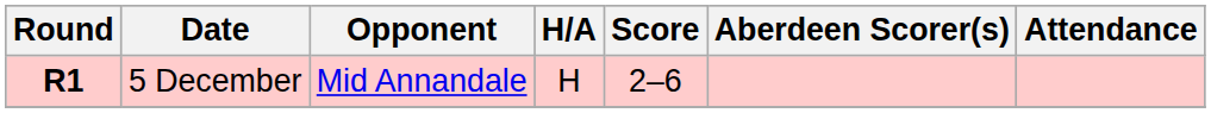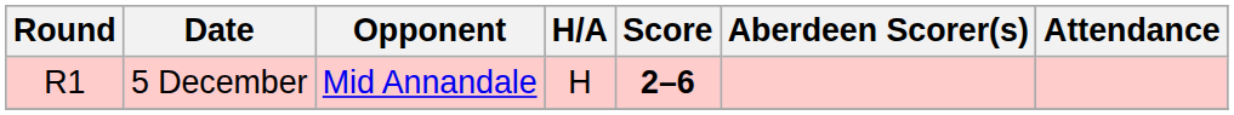5 December | Round: bold -> normal
5 December | Score: normal -> bold
